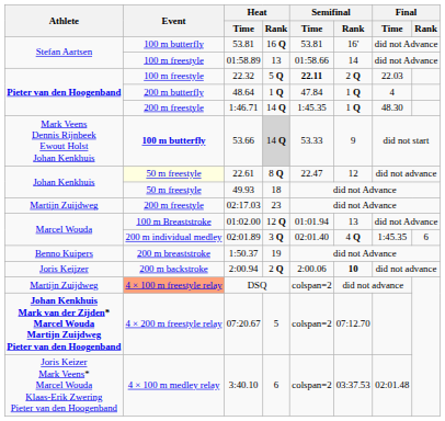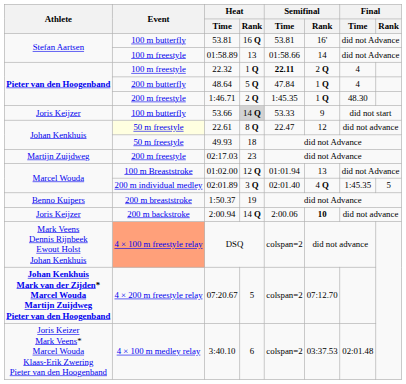22.32 | Heat / Rank: 5 Q -> 1 Q
22.32 | Final / Time: 22.03 -> 4
48.64 | Heat / Rank: 1 Q -> 5 Q
1:46.71 | Heat / Rank: 14 Q -> 2 Q
53.66 | Athlete: Mark Veens Dennis Rijnbeek Ewout Holst Johan Kenkhuis -> Joris Keijzer
53.66 | Event: bold -> normal
02:01.89 | Final / Rank: 6 -> 5
2:00.94 | Heat / Rank: 2 Q -> 14 Q
DSQ | Athlete: Martijn Zuijdweg -> Mark Veens Dennis Rijnbeek Ewout Holst Johan Kenkhuis
